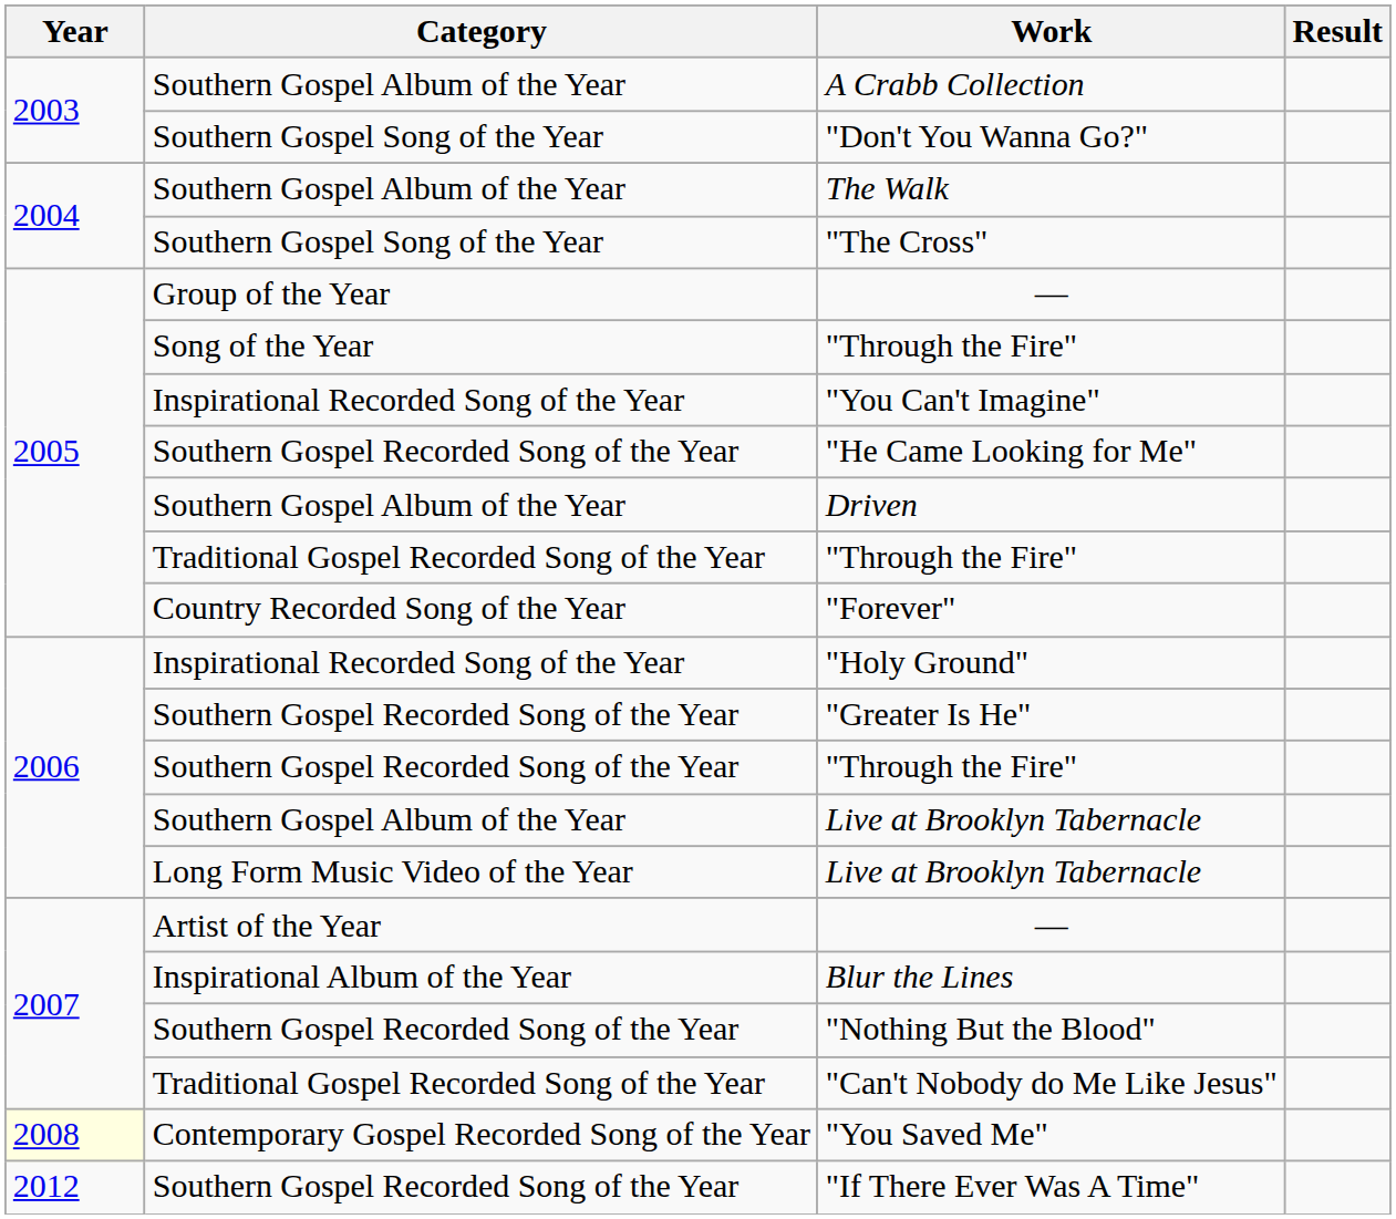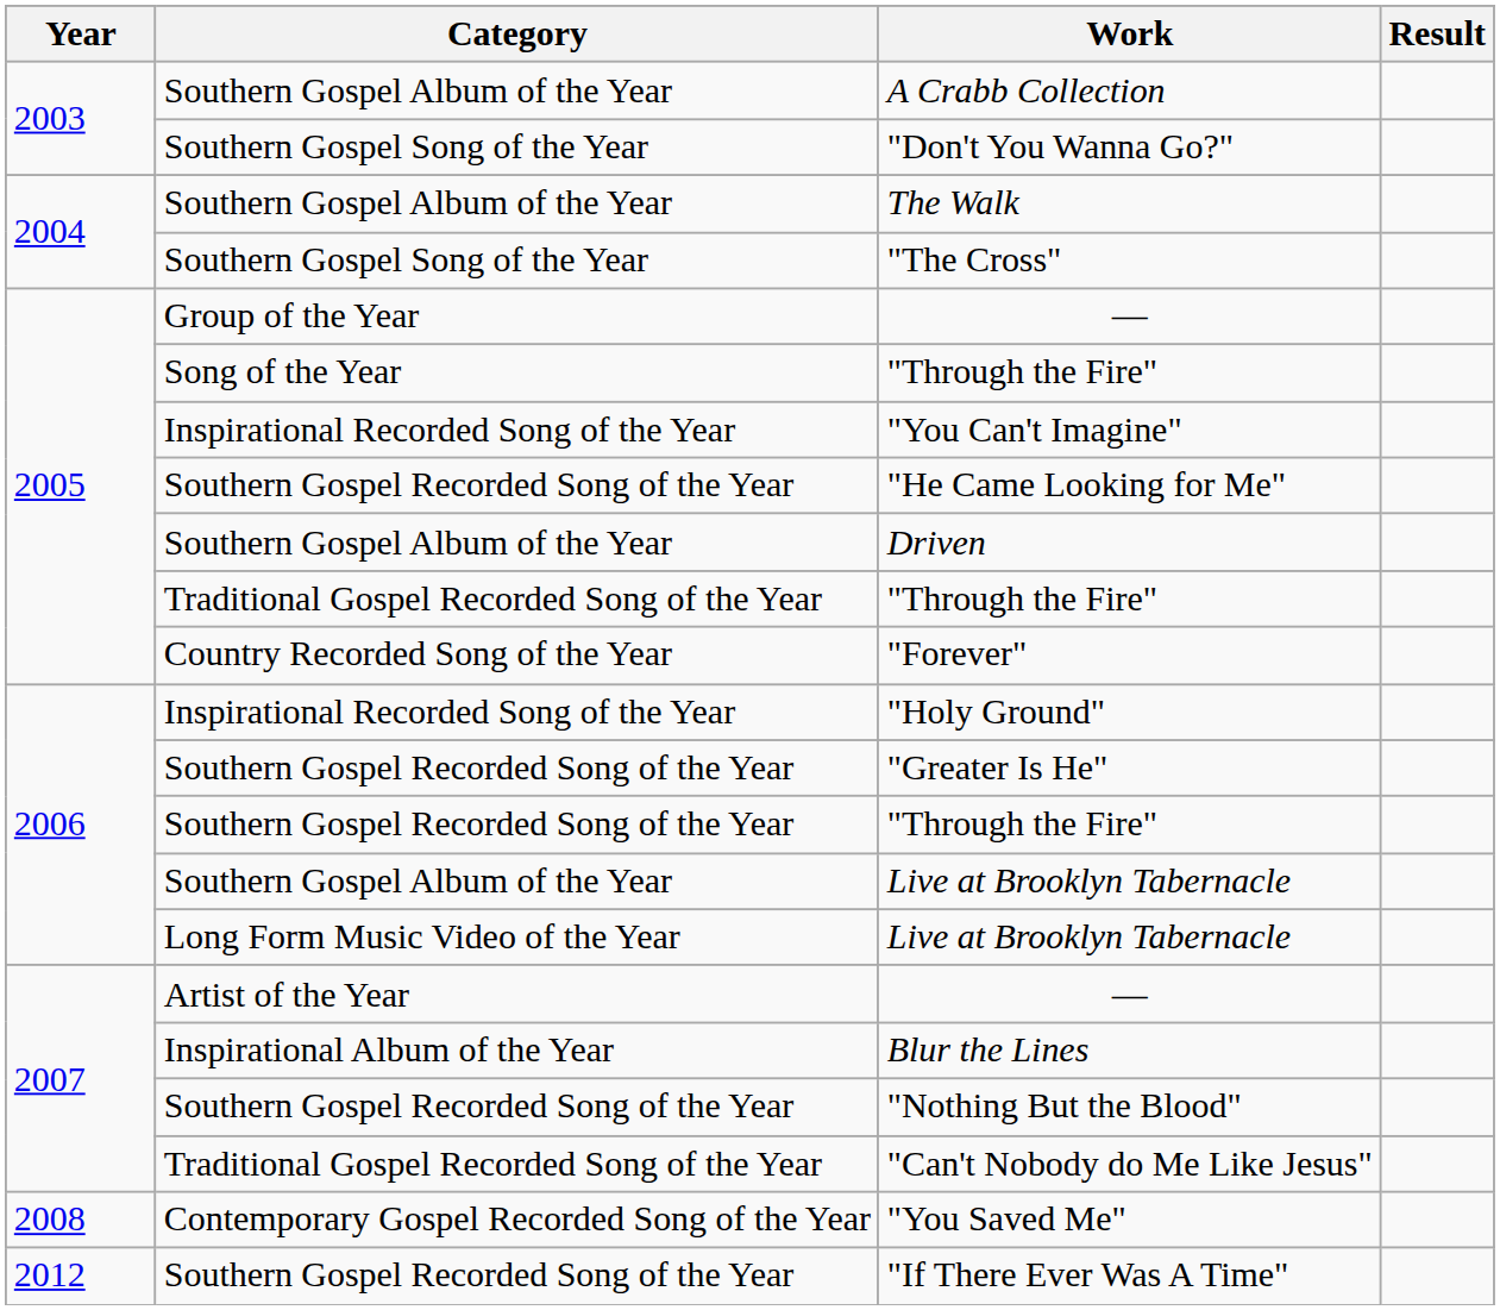"You Saved Me" | Year: lightyellow background -> no background
